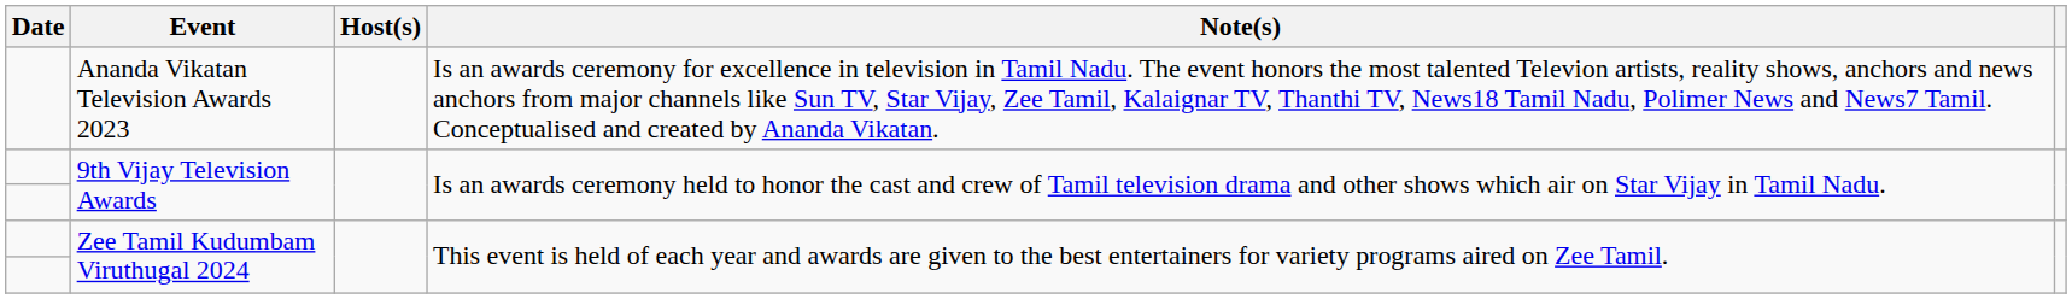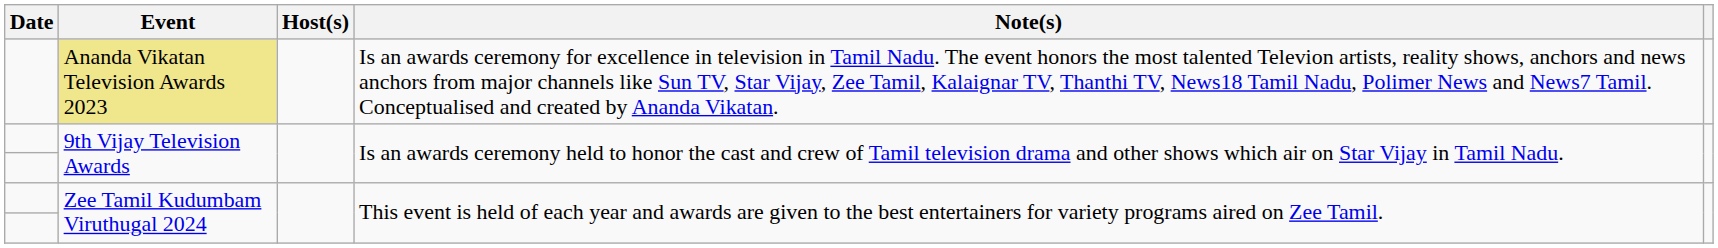Ananda Vikatan Television Awards 2023 | Event: no background -> khaki background
